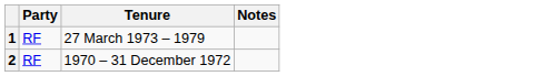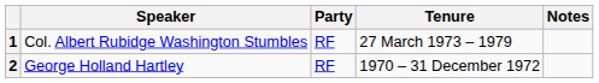+ column: Speaker | Col. Albert Rubidge Washington Stumbles | George Holland Hartley
